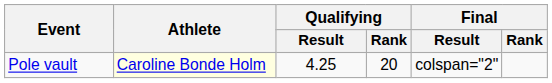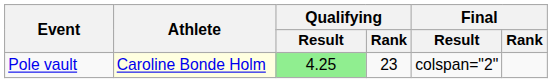Pole vault | Qualifying / Result: no background -> lightgreen background
Pole vault | Qualifying / Rank: 20 -> 23
